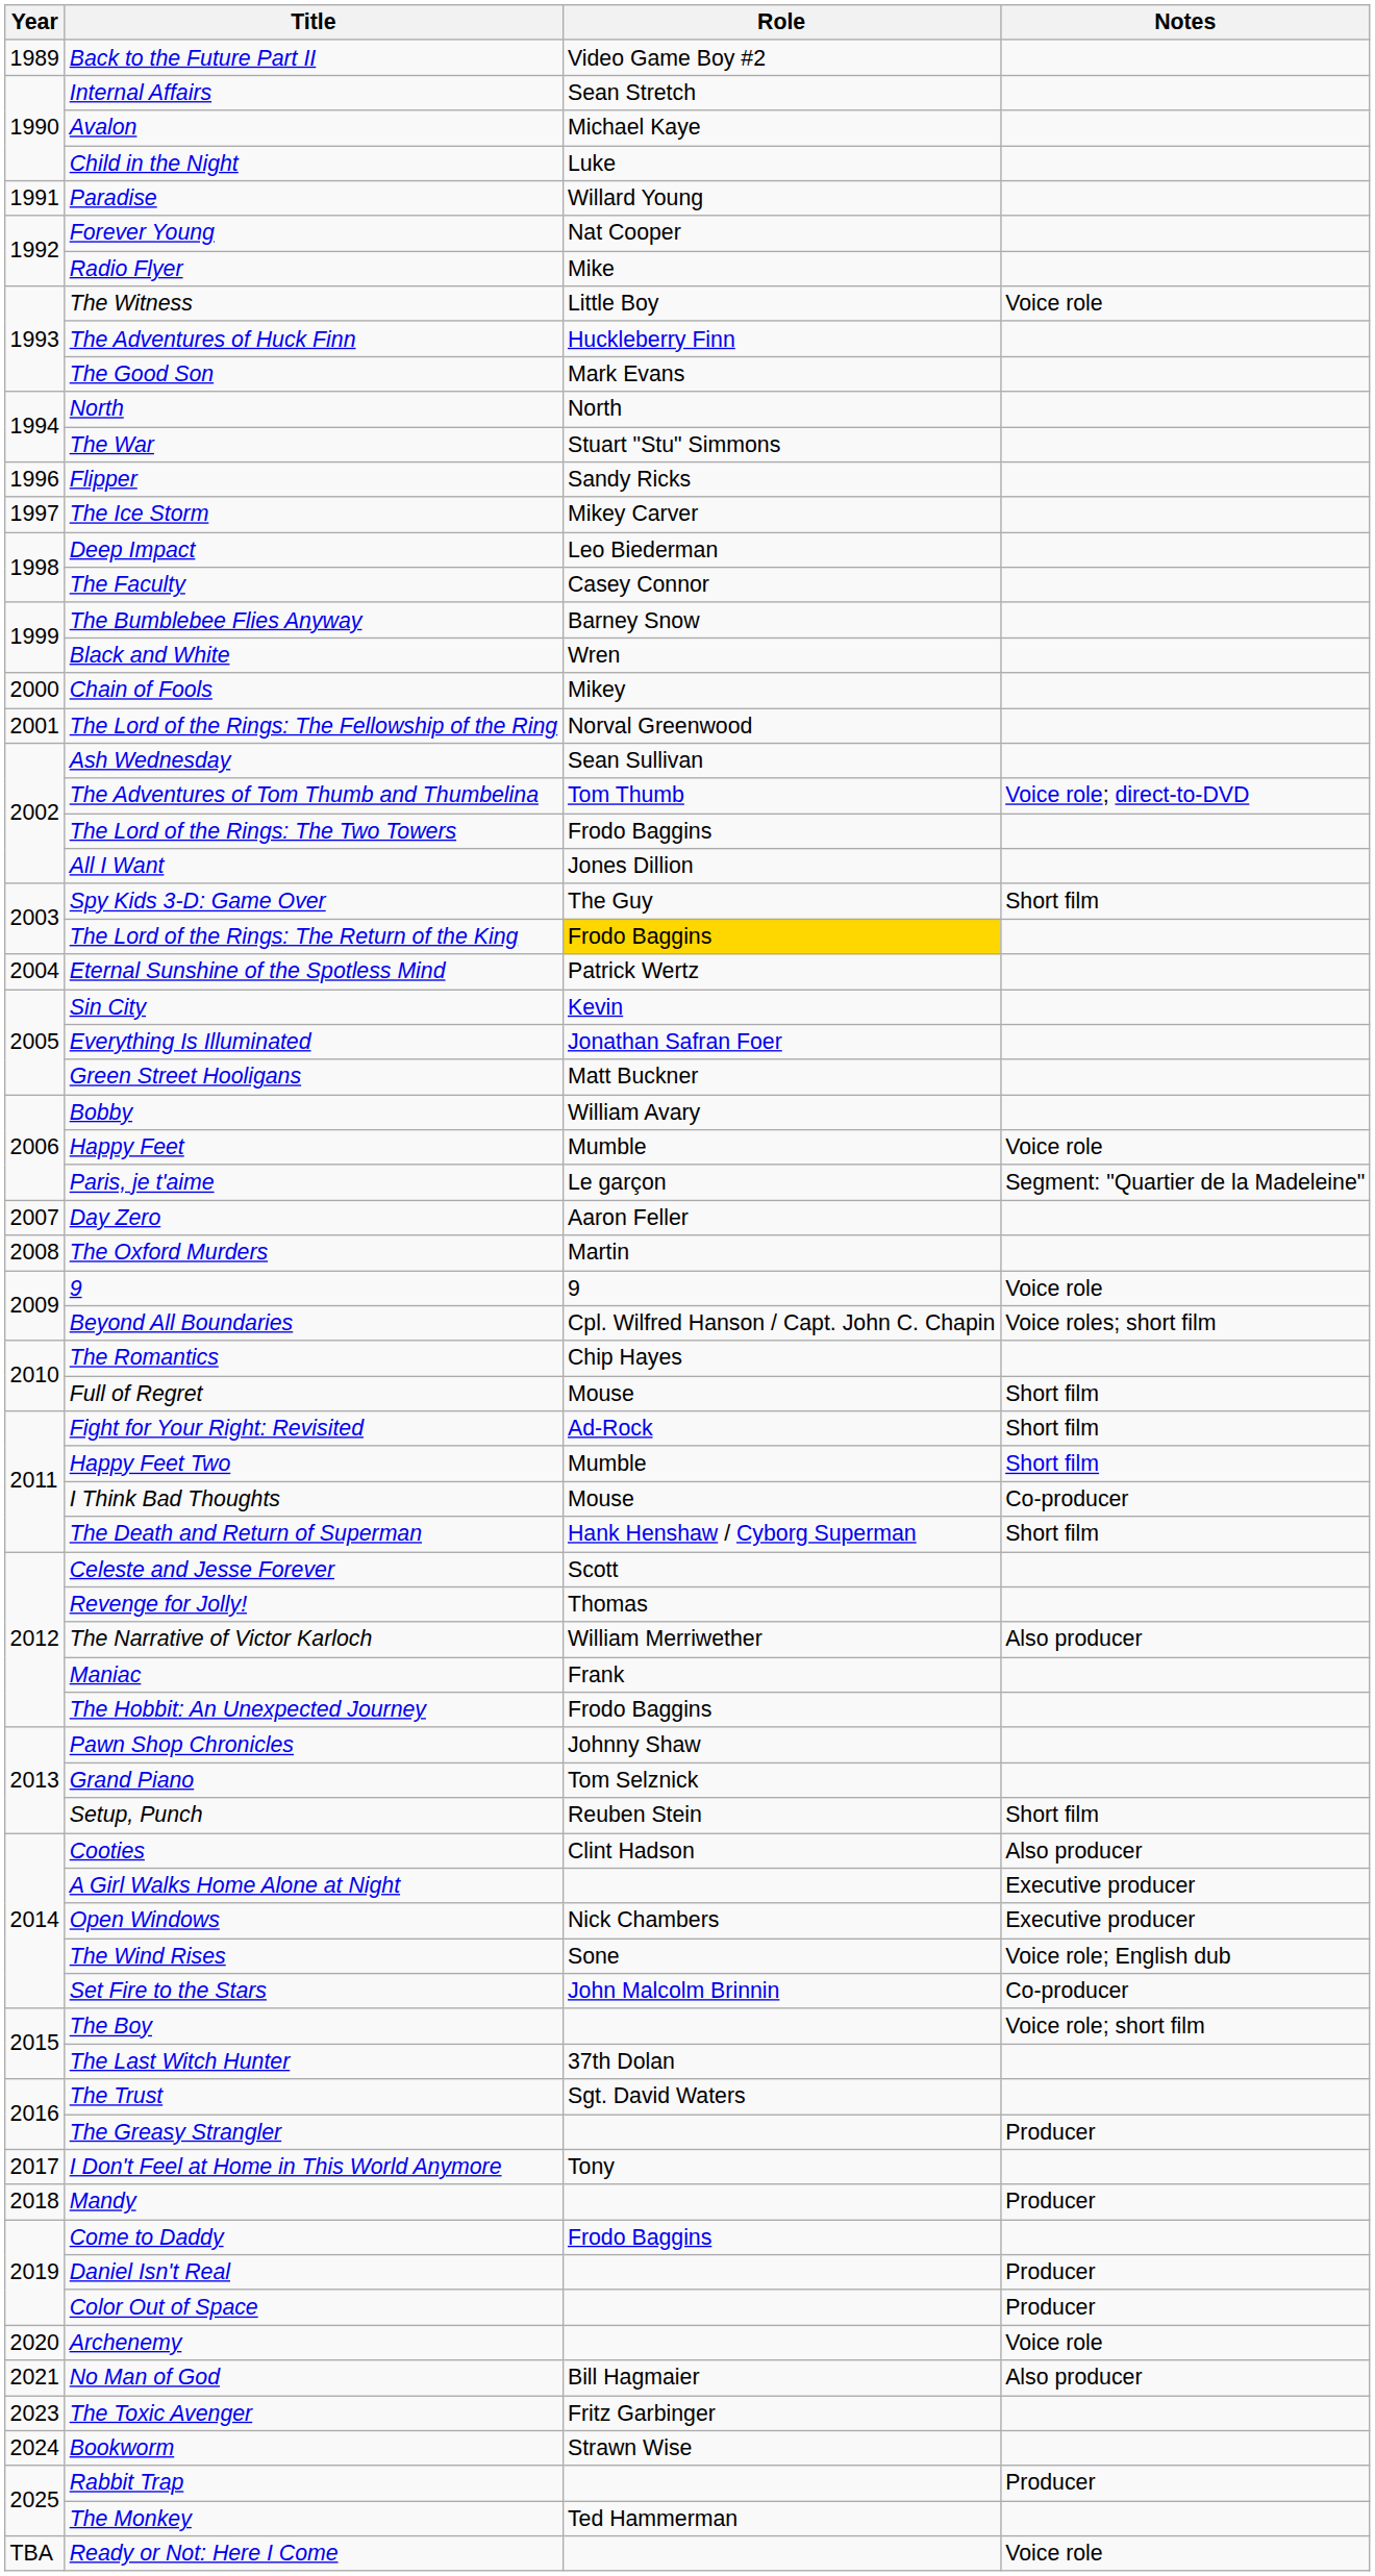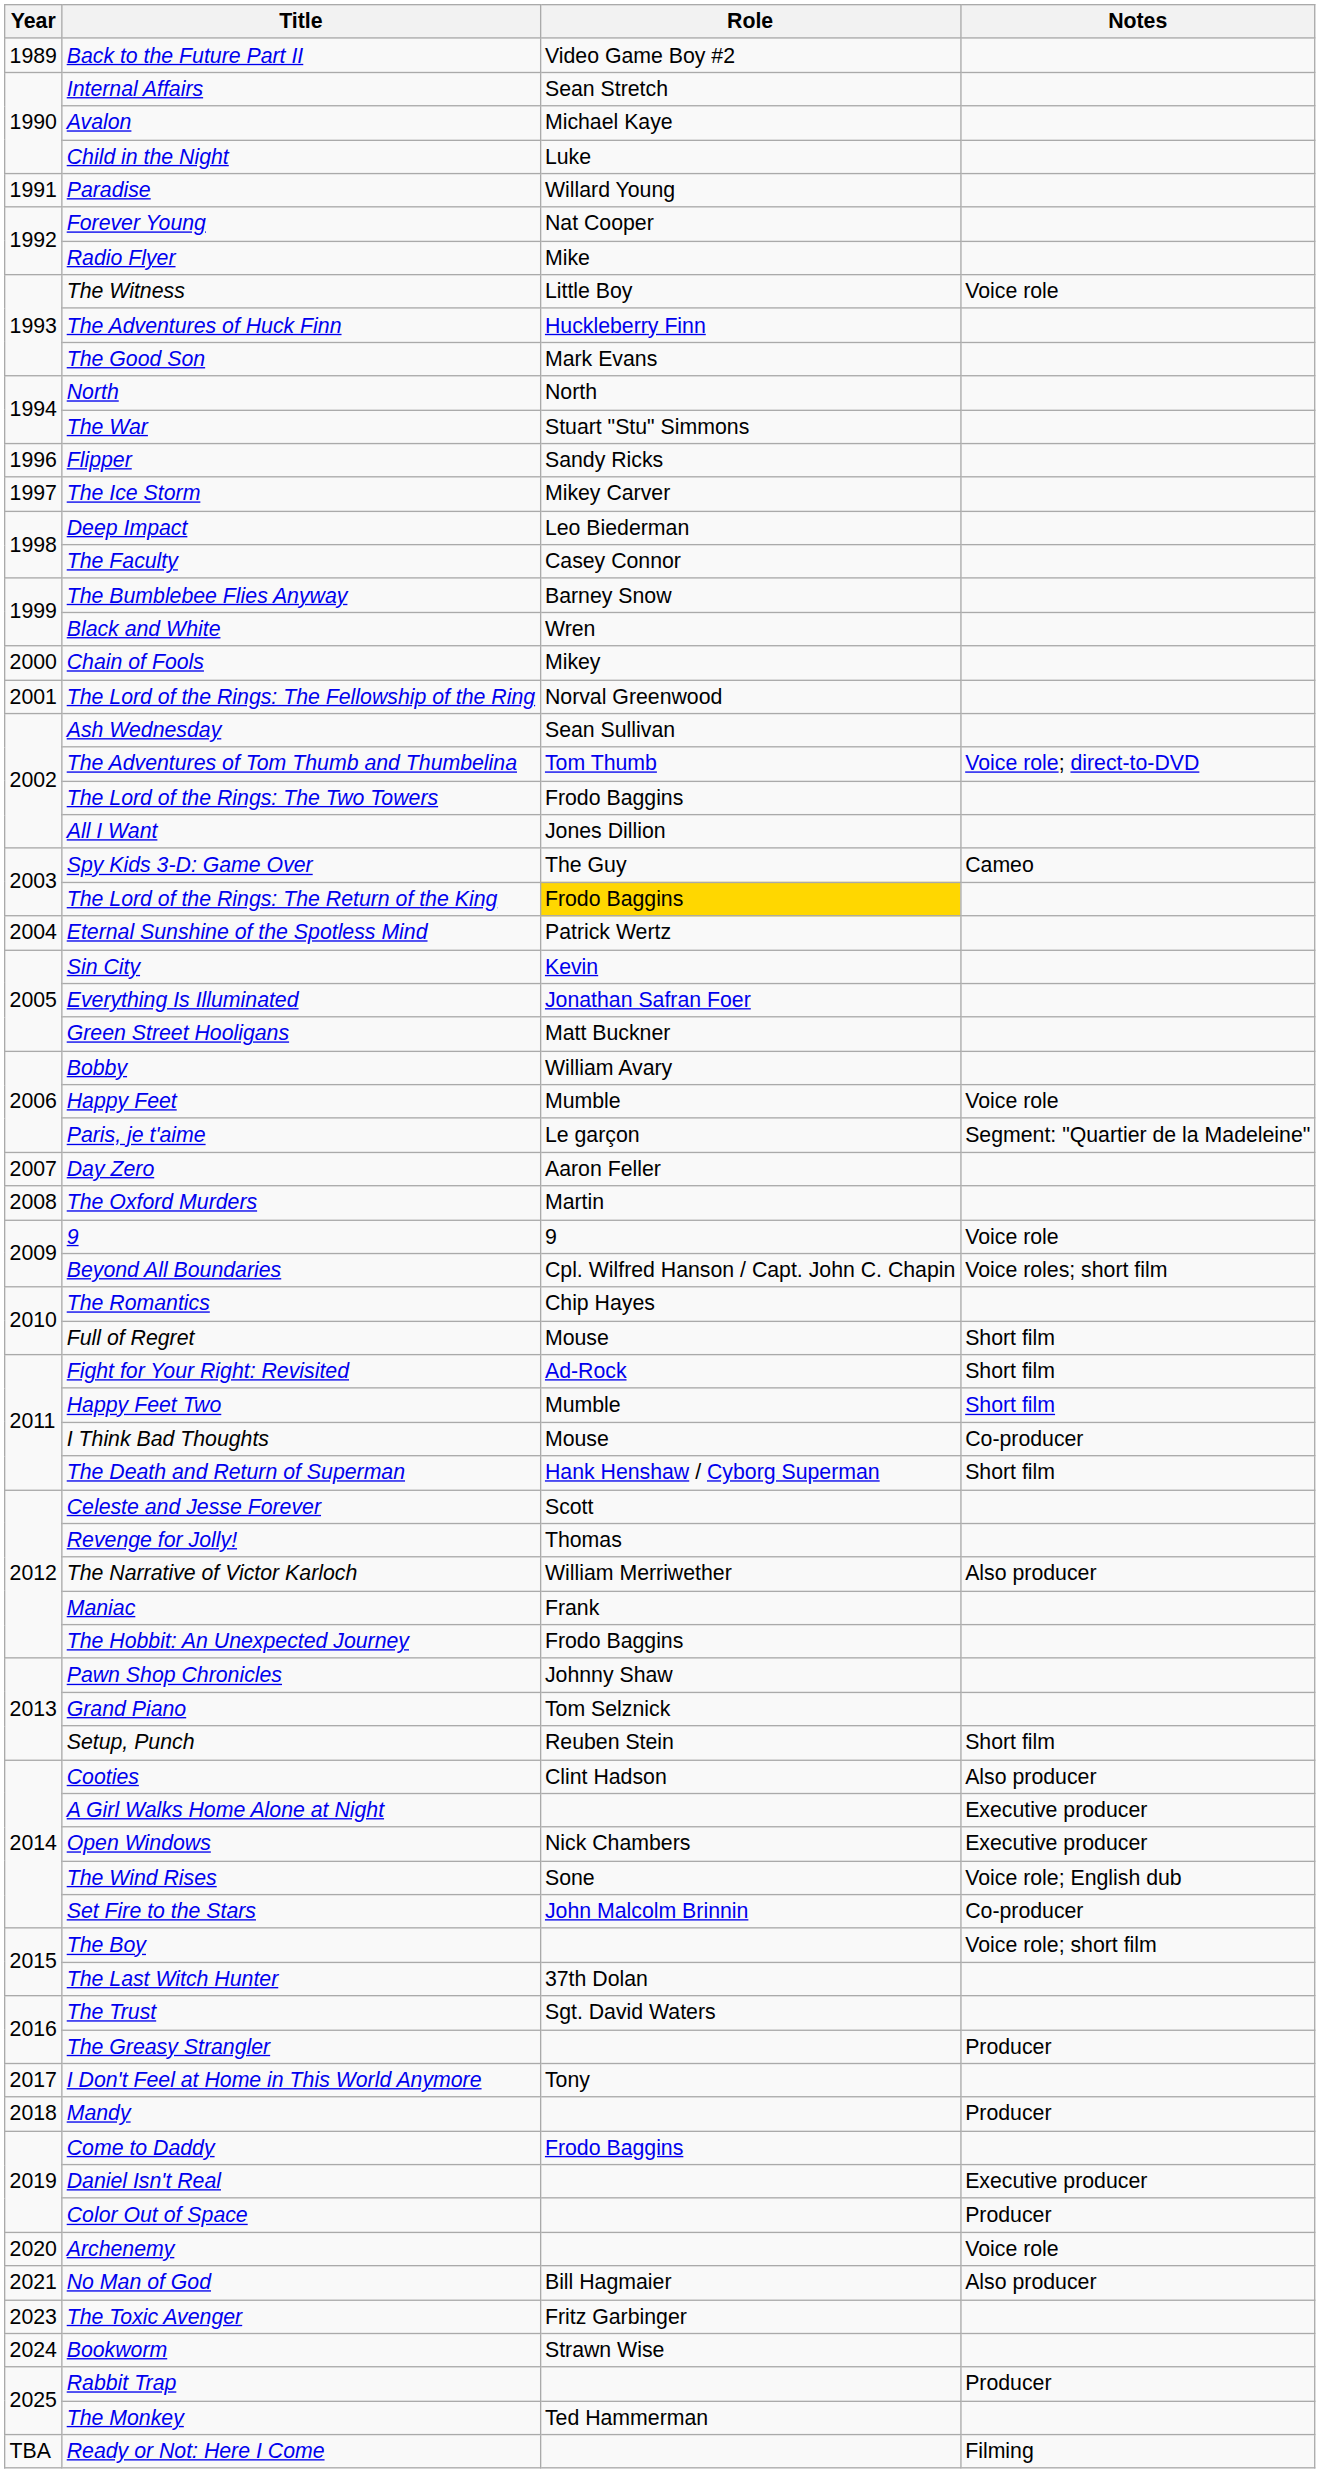Spy Kids 3-D: Game Over | Notes: Short film -> Cameo
Daniel Isn't Real | Notes: Producer -> Executive producer
Ready or Not: Here I Come | Notes: Voice role -> Filming
